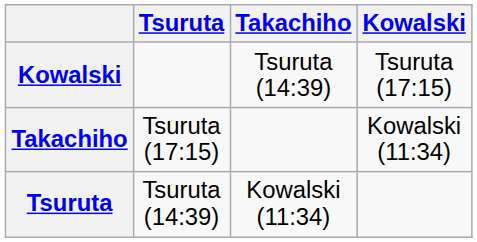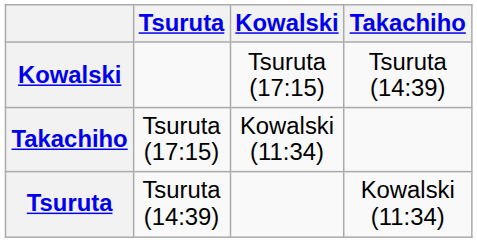columns swapped: Takachiho <-> Kowalski
